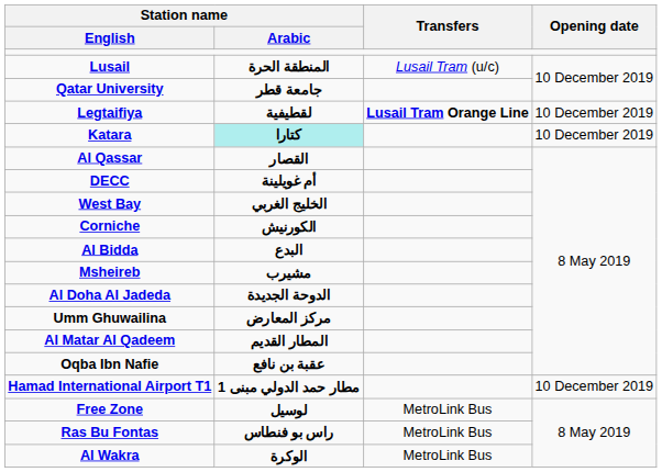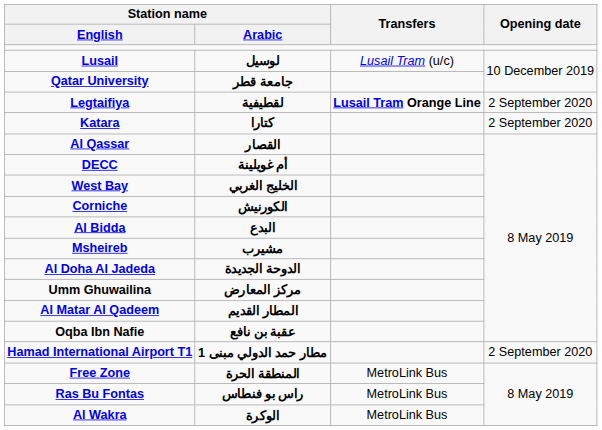Lusail | Station name / Arabic: المنطقة الحرة -> لوسيل
Legtaifiya | Opening date: 10 December 2019 -> 2 September 2020
Katara | Station name / Arabic: paleturquoise background -> no background
Katara | Opening date: 10 December 2019 -> 2 September 2020
Hamad International Airport T1 | Opening date: 10 December 2019 -> 2 September 2020
Free Zone | Station name / Arabic: لوسيل -> المنطقة الحرة
